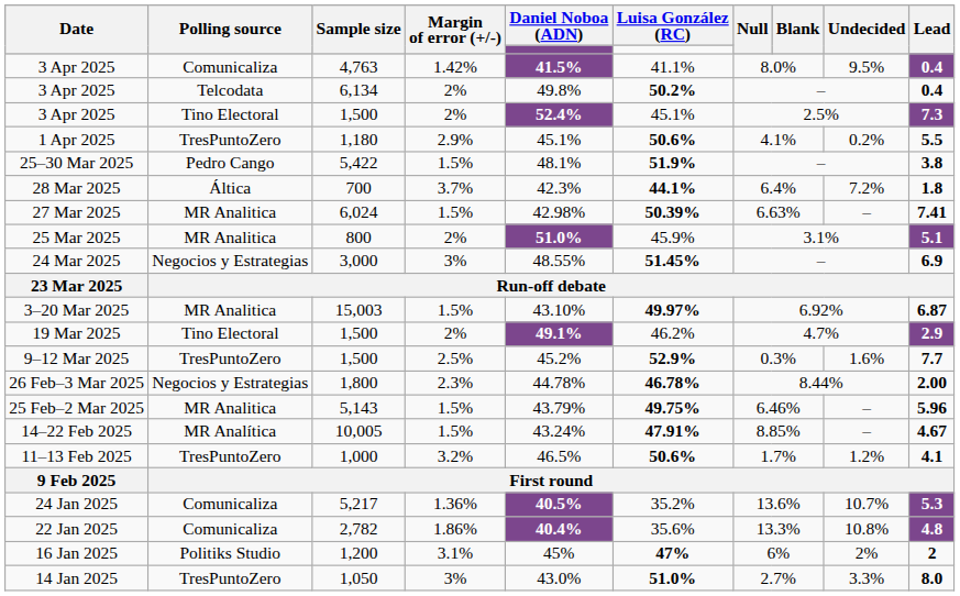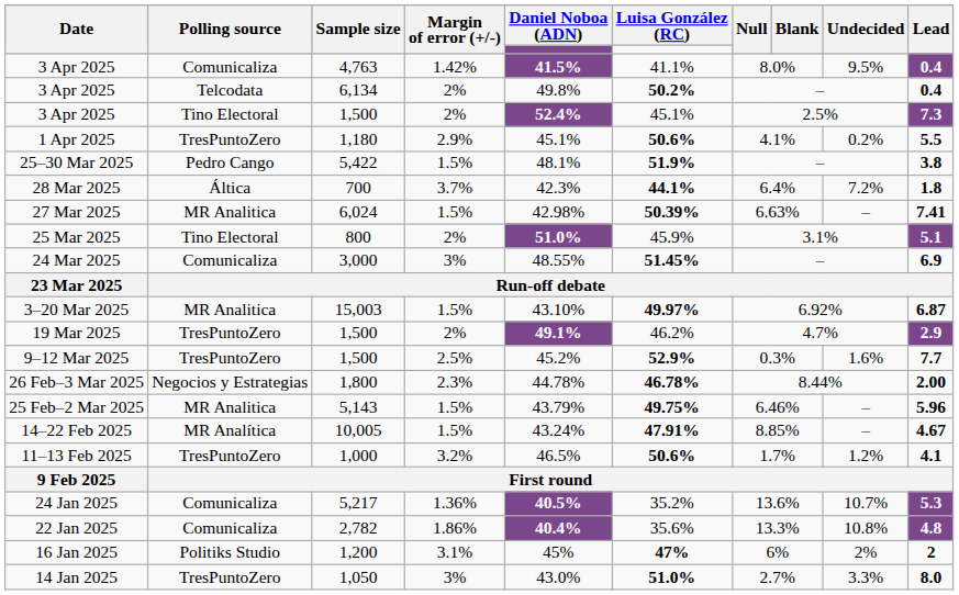25 Mar 2025 | Polling source: MR Analitica -> Tino Electoral
24 Mar 2025 | Polling source: Negocios y Estrategias -> Comunicaliza
19 Mar 2025 | Polling source: Tino Electoral -> TresPuntoZero
